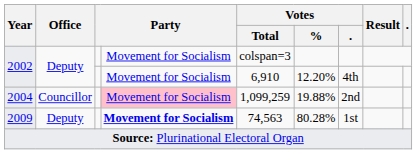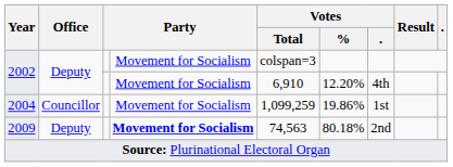2004 | column 4: pink background -> no background
2004 | Votes / %: 19.88% -> 19.86%
2004 | Votes / .: 2nd -> 1st
2009 | Votes / %: 80.28% -> 80.18%
2009 | Votes / .: 1st -> 2nd
